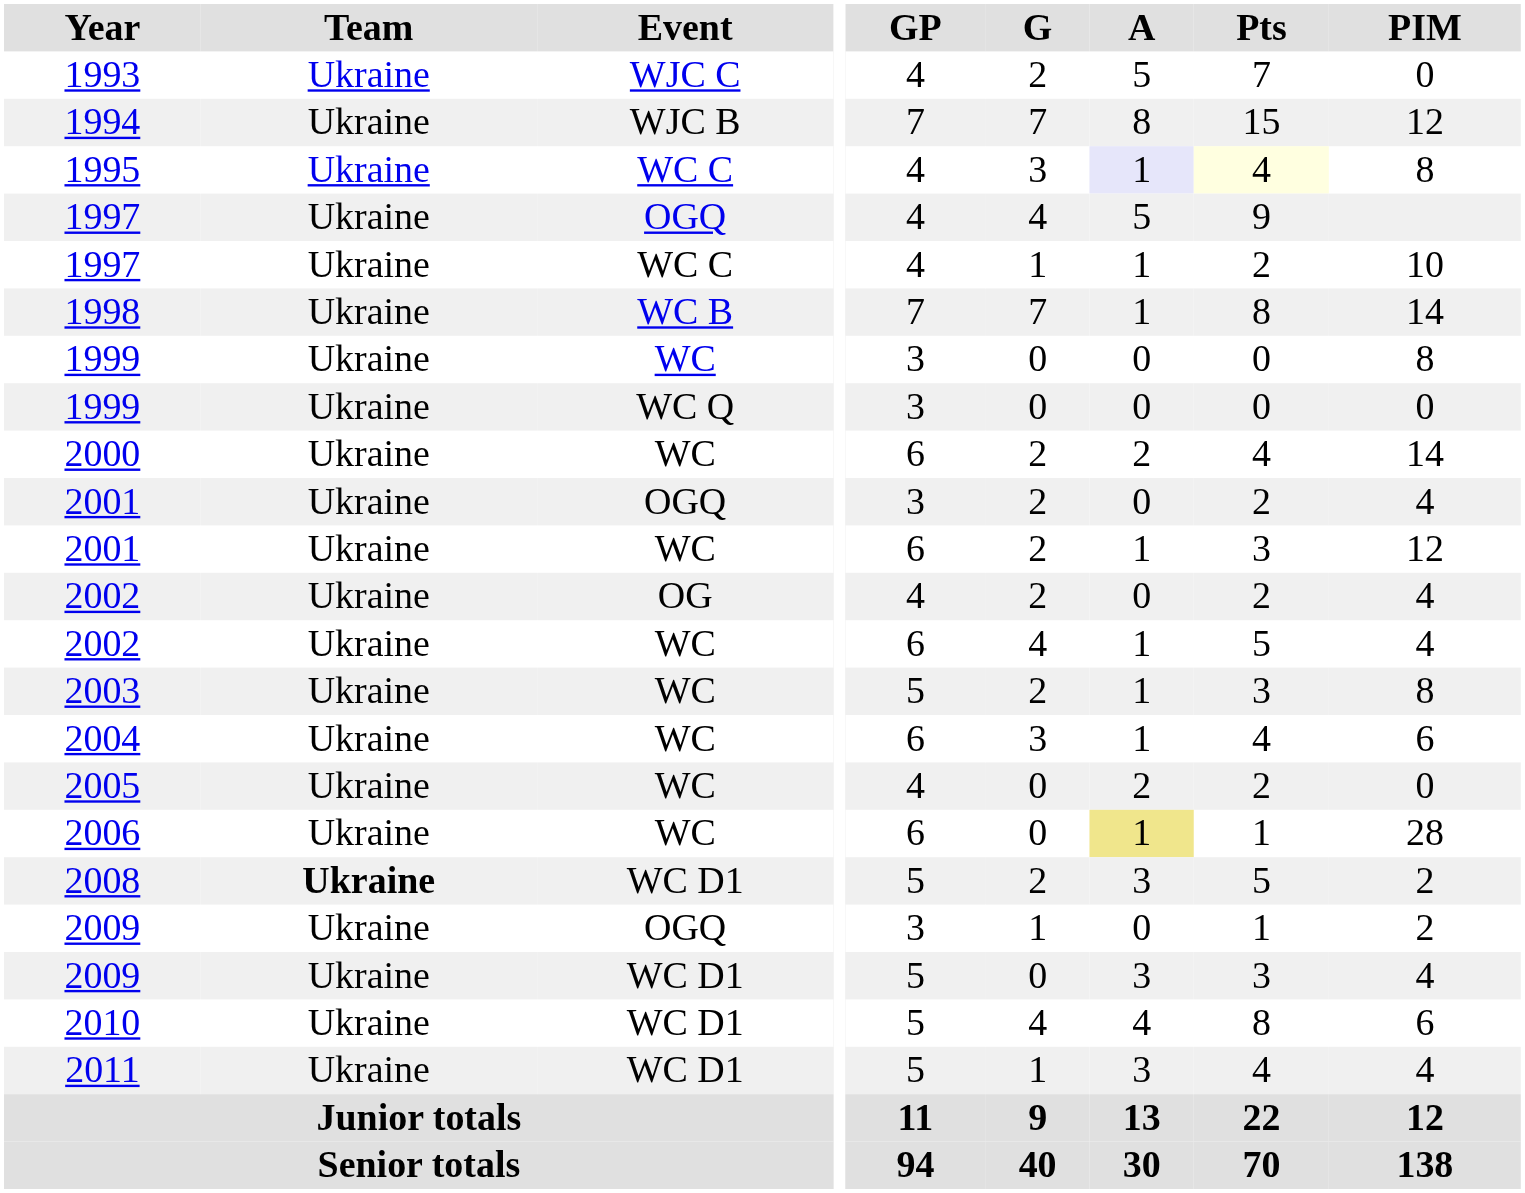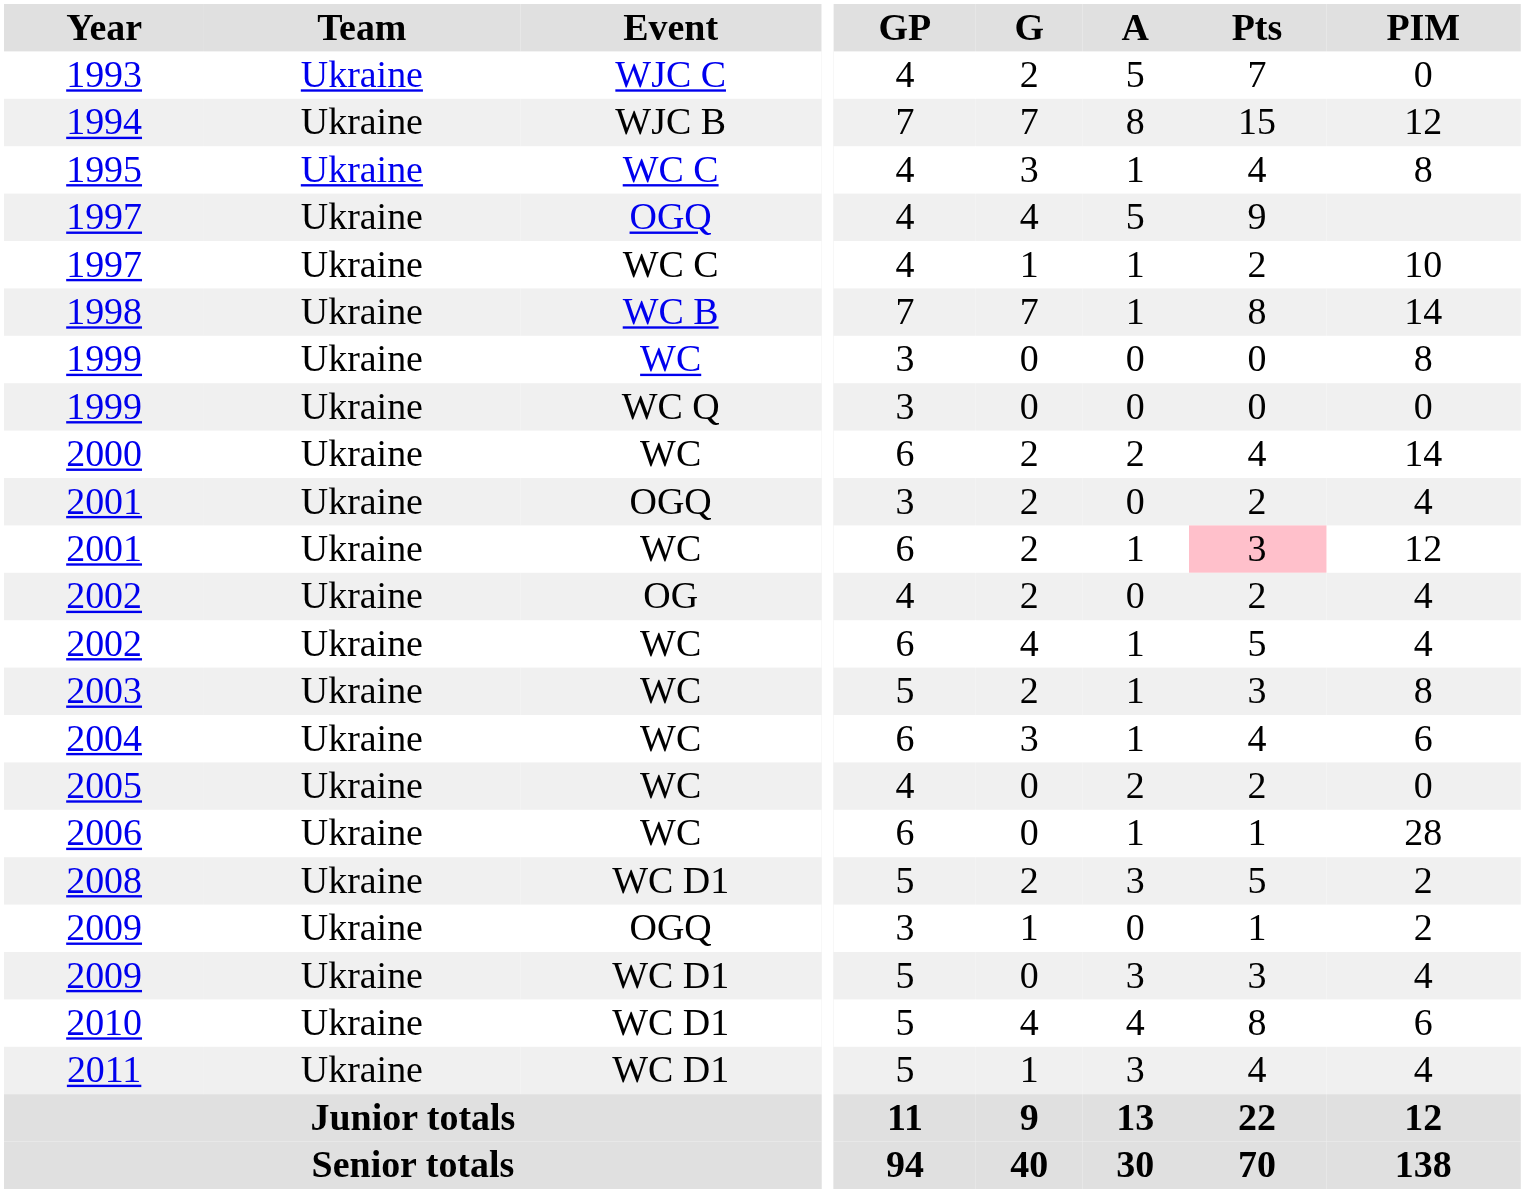1995 | A: lavender background -> no background
1995 | Pts: lightyellow background -> no background
2001 / WC | Pts: no background -> pink background
2006 | A: khaki background -> no background
2008 | Team: bold -> normal
